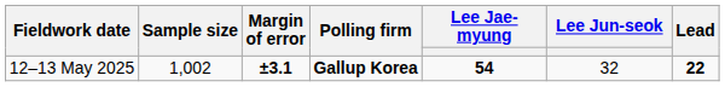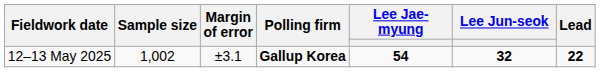12–13 May 2025 | Margin of error: bold -> normal
12–13 May 2025 | Lee Jun-seok: normal -> bold
